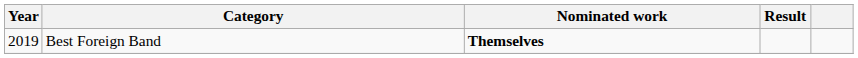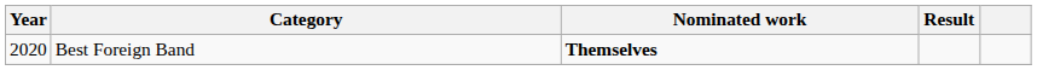Best Foreign Band | Year: 2019 -> 2020
